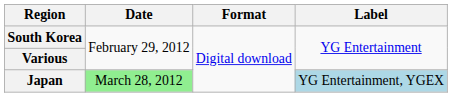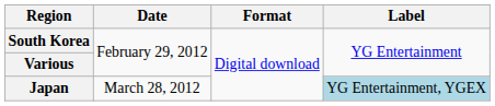Japan | Date: lightgreen background -> no background
